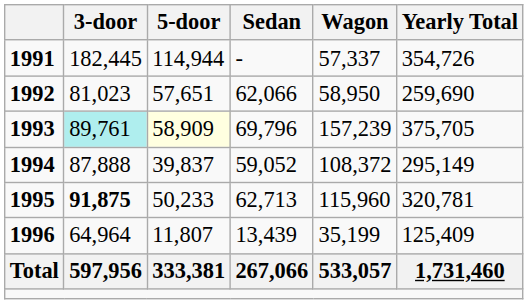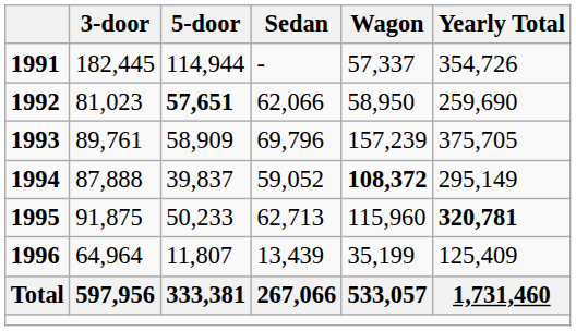1992 | 5-door: normal -> bold
1993 | 3-door: paleturquoise background -> no background
1993 | 5-door: lightyellow background -> no background
1994 | Wagon: normal -> bold
1995 | 3-door: bold -> normal
1995 | Yearly Total: normal -> bold
